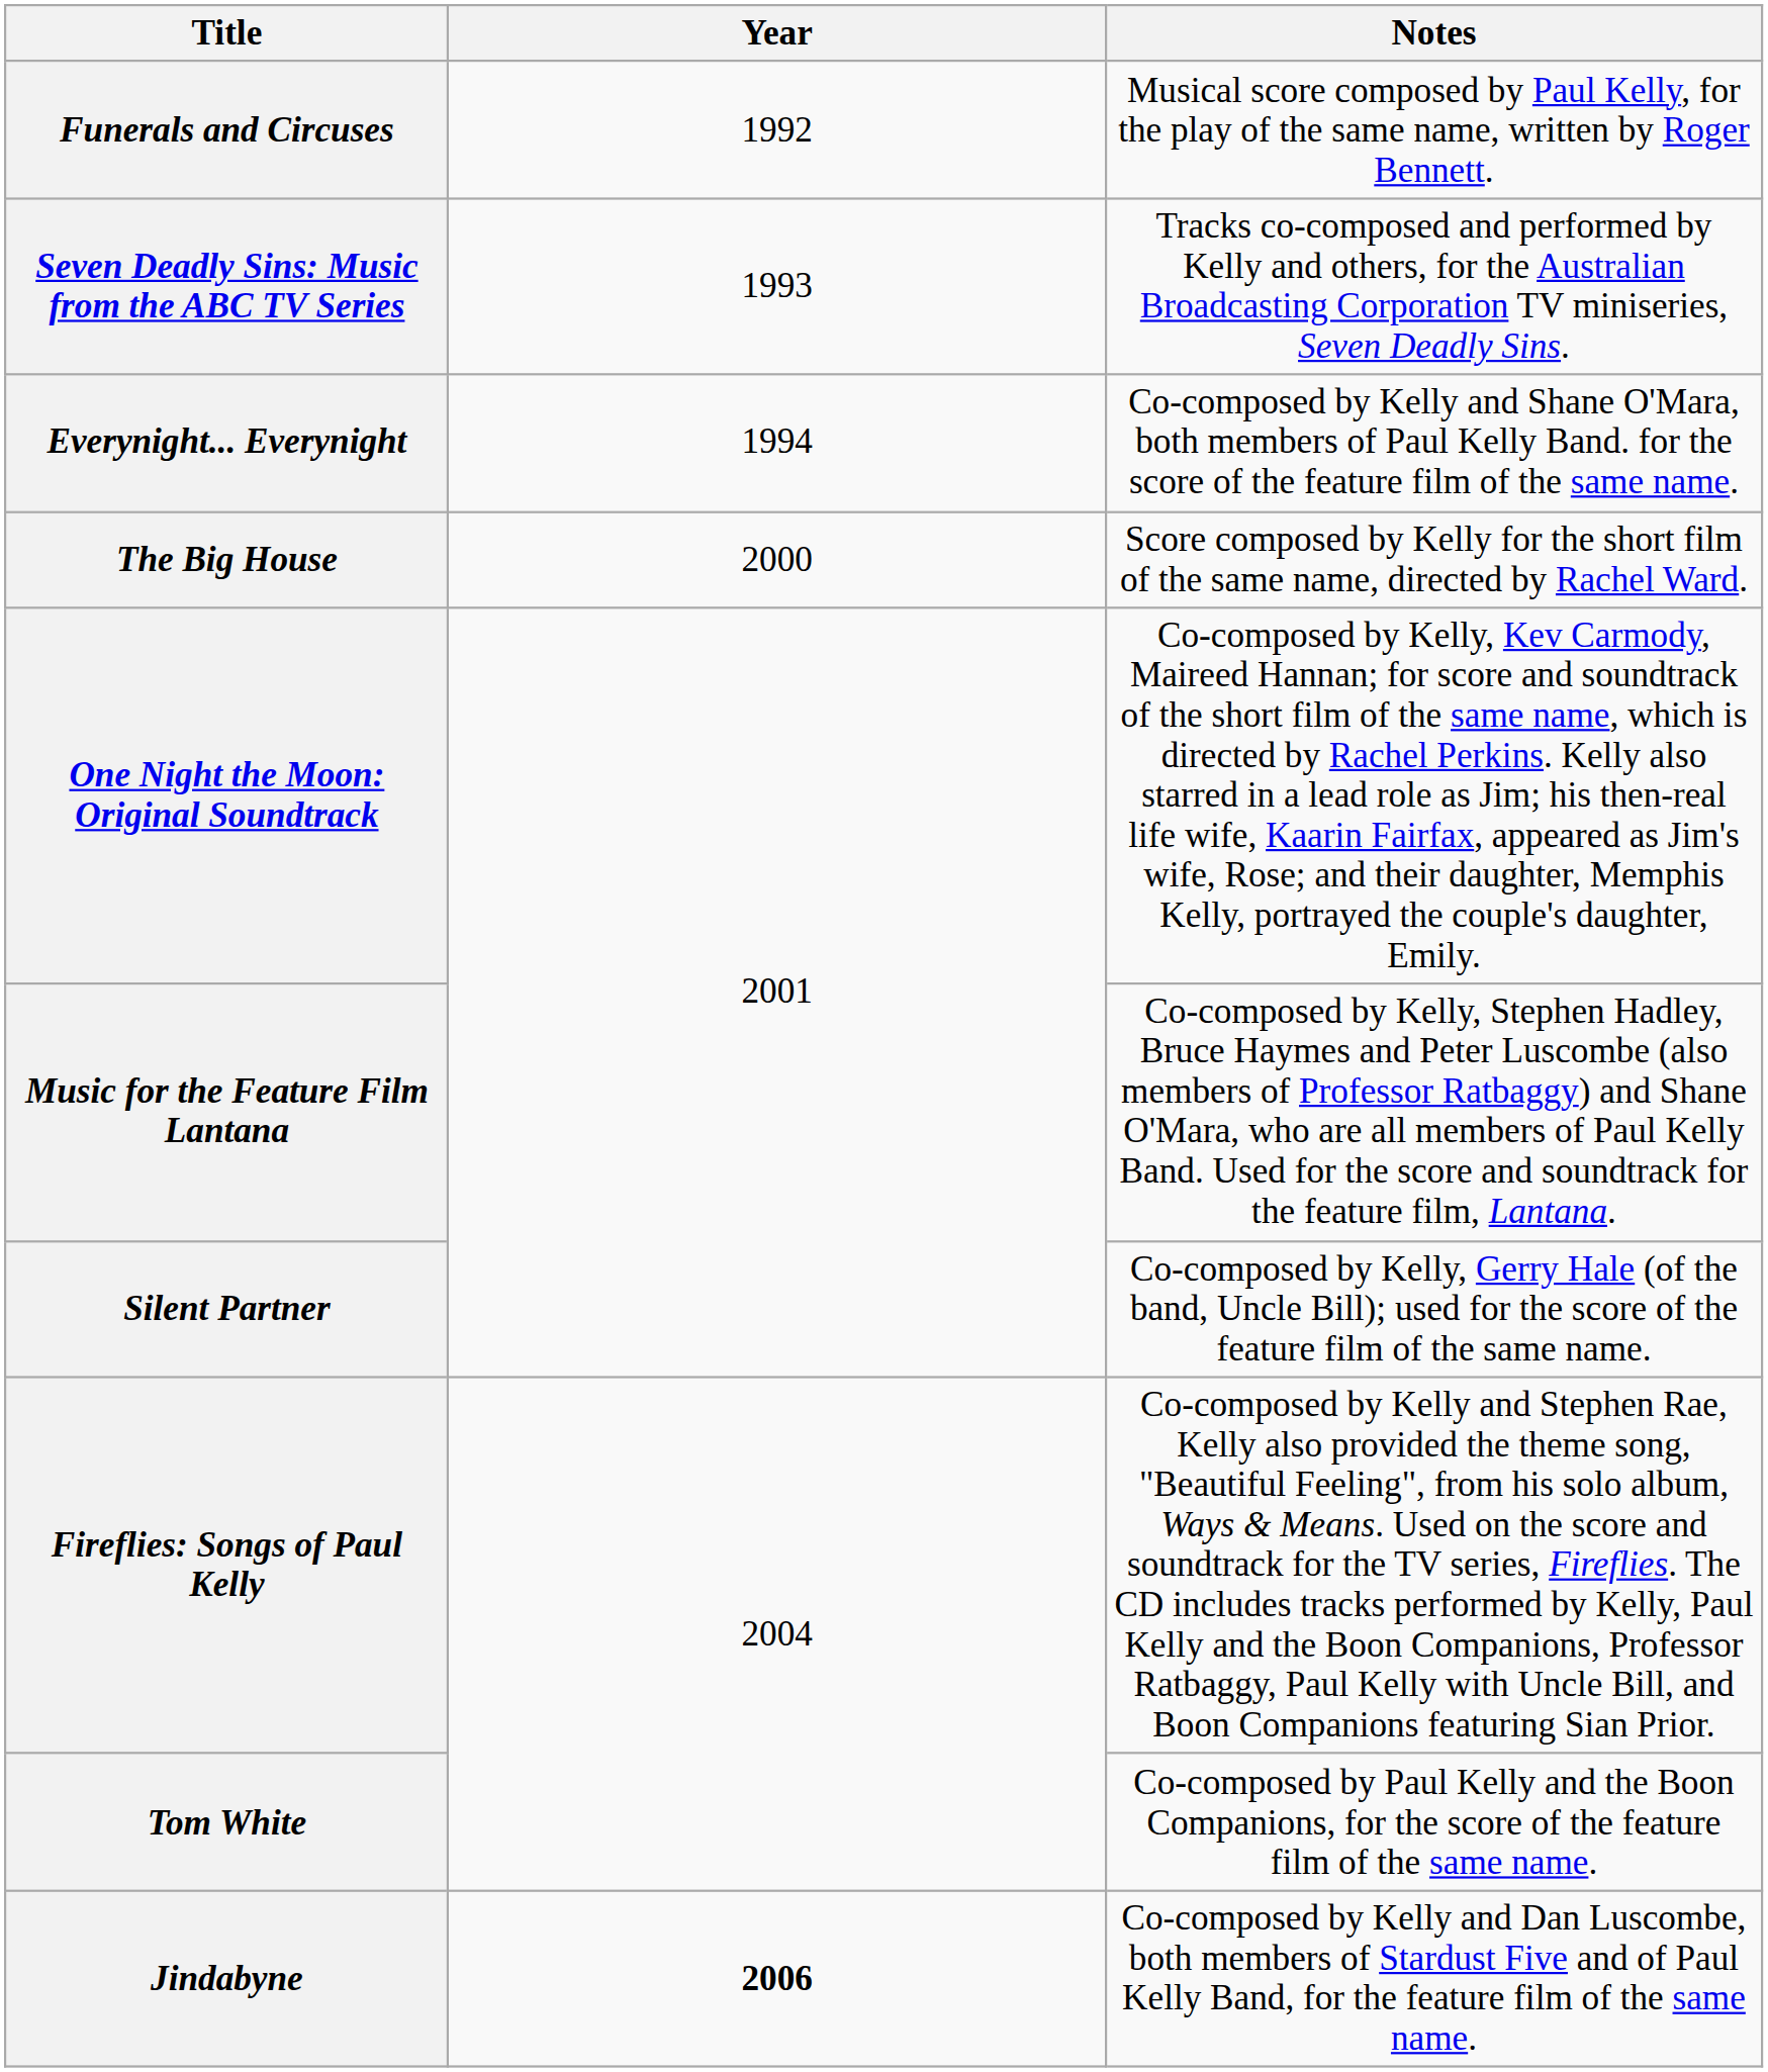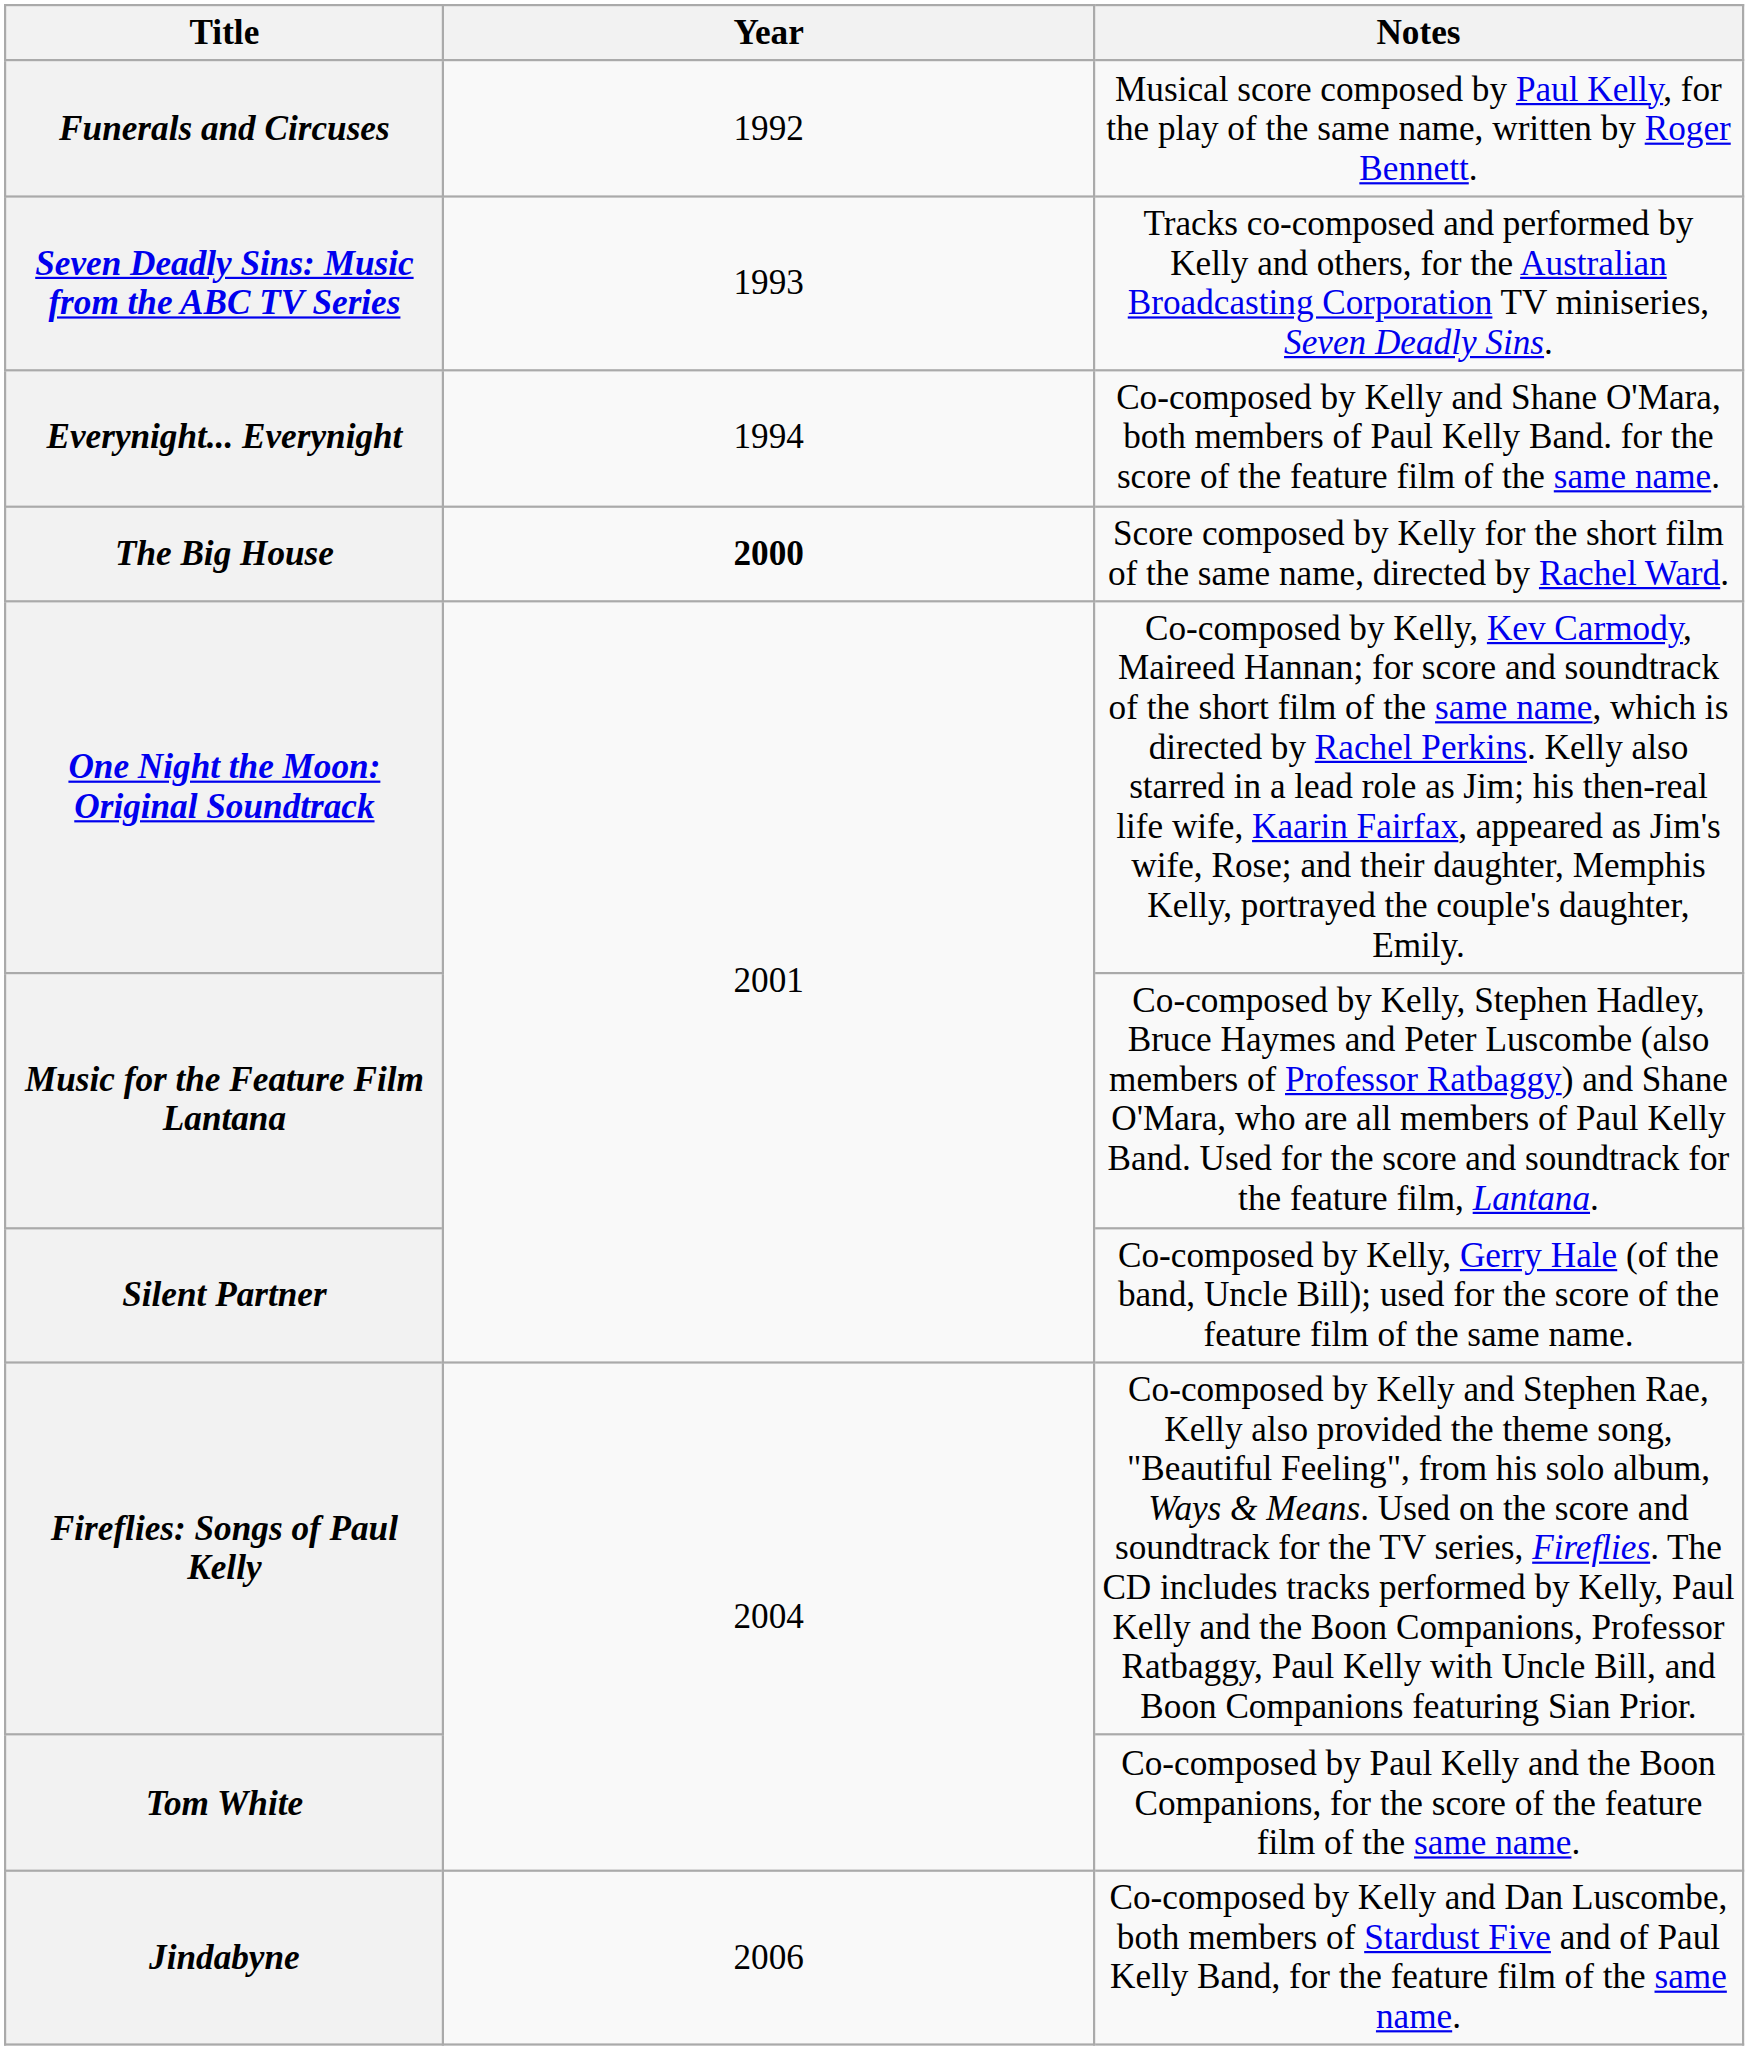The Big House | Year: normal -> bold
Jindabyne | Year: bold -> normal
